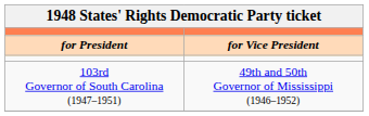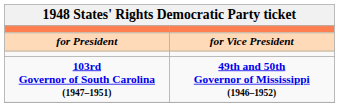103rd Governor of South Carolina (1947–1951) | column 1: normal -> bold
103rd Governor of South Carolina (1947–1951) | column 2: normal -> bold
